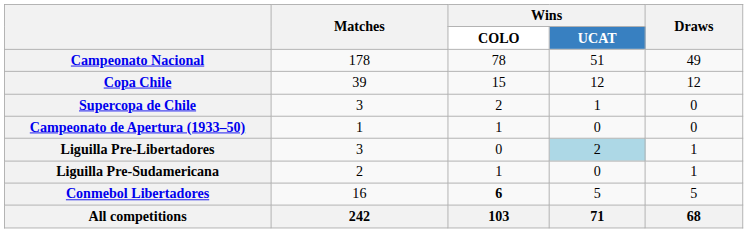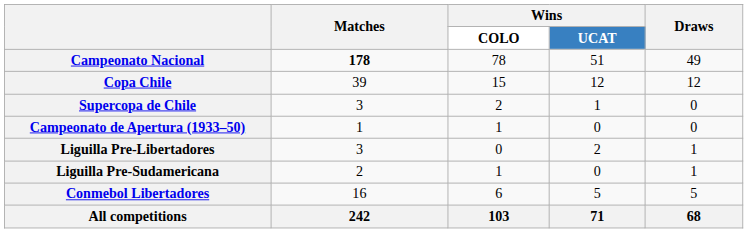Campeonato Nacional | Matches: normal -> bold
Liguilla Pre-Libertadores | Wins / UCAT: lightblue background -> no background
Conmebol Libertadores | Wins / COLO: bold -> normal
